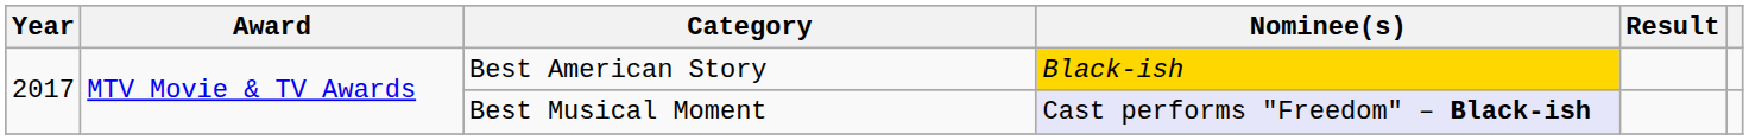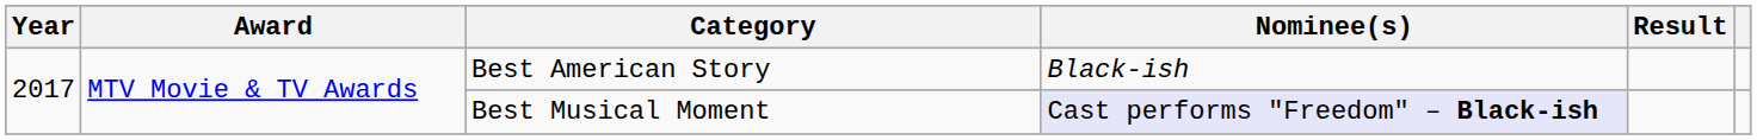Best American Story | Nominee(s): gold background -> no background
